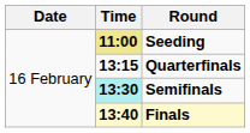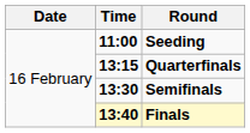Seeding | Time: khaki background -> no background
Semifinals | Time: paleturquoise background -> no background
